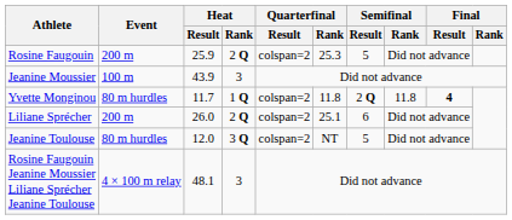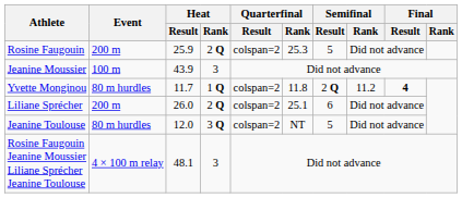Yvette Monginou | Semifinal / Rank: 11.8 -> 11.2
